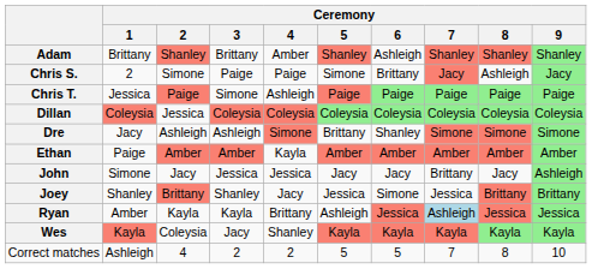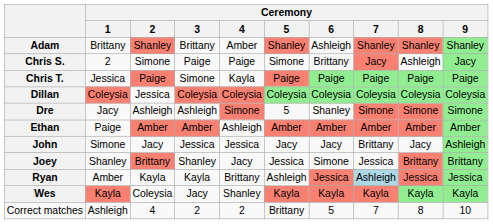Chris T. | Ceremony / 4: Ashleigh -> Kayla
Dre | Ceremony / 5: Brittany -> 5
Ethan | Ceremony / 4: Kayla -> Ashleigh
Correct matches | Ceremony / 5: 5 -> Brittany
